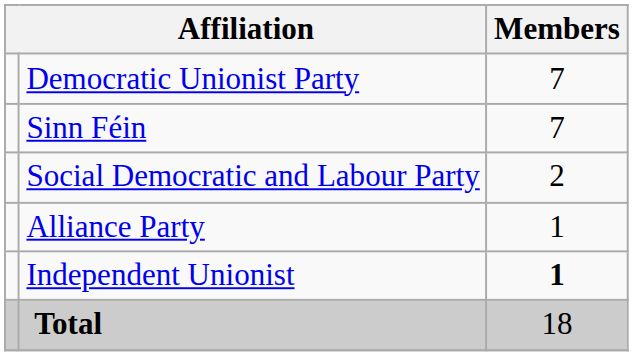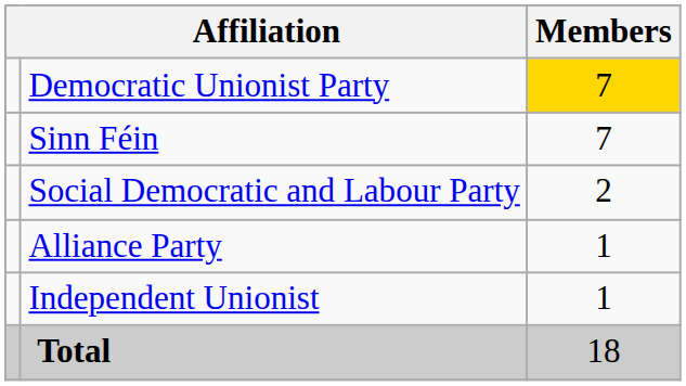Democratic Unionist Party | Members: no background -> gold background
Independent Unionist | Members: bold -> normal
